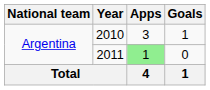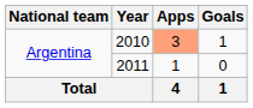2010 | Apps: no background -> lightsalmon background
2011 | Apps: lightgreen background -> no background
